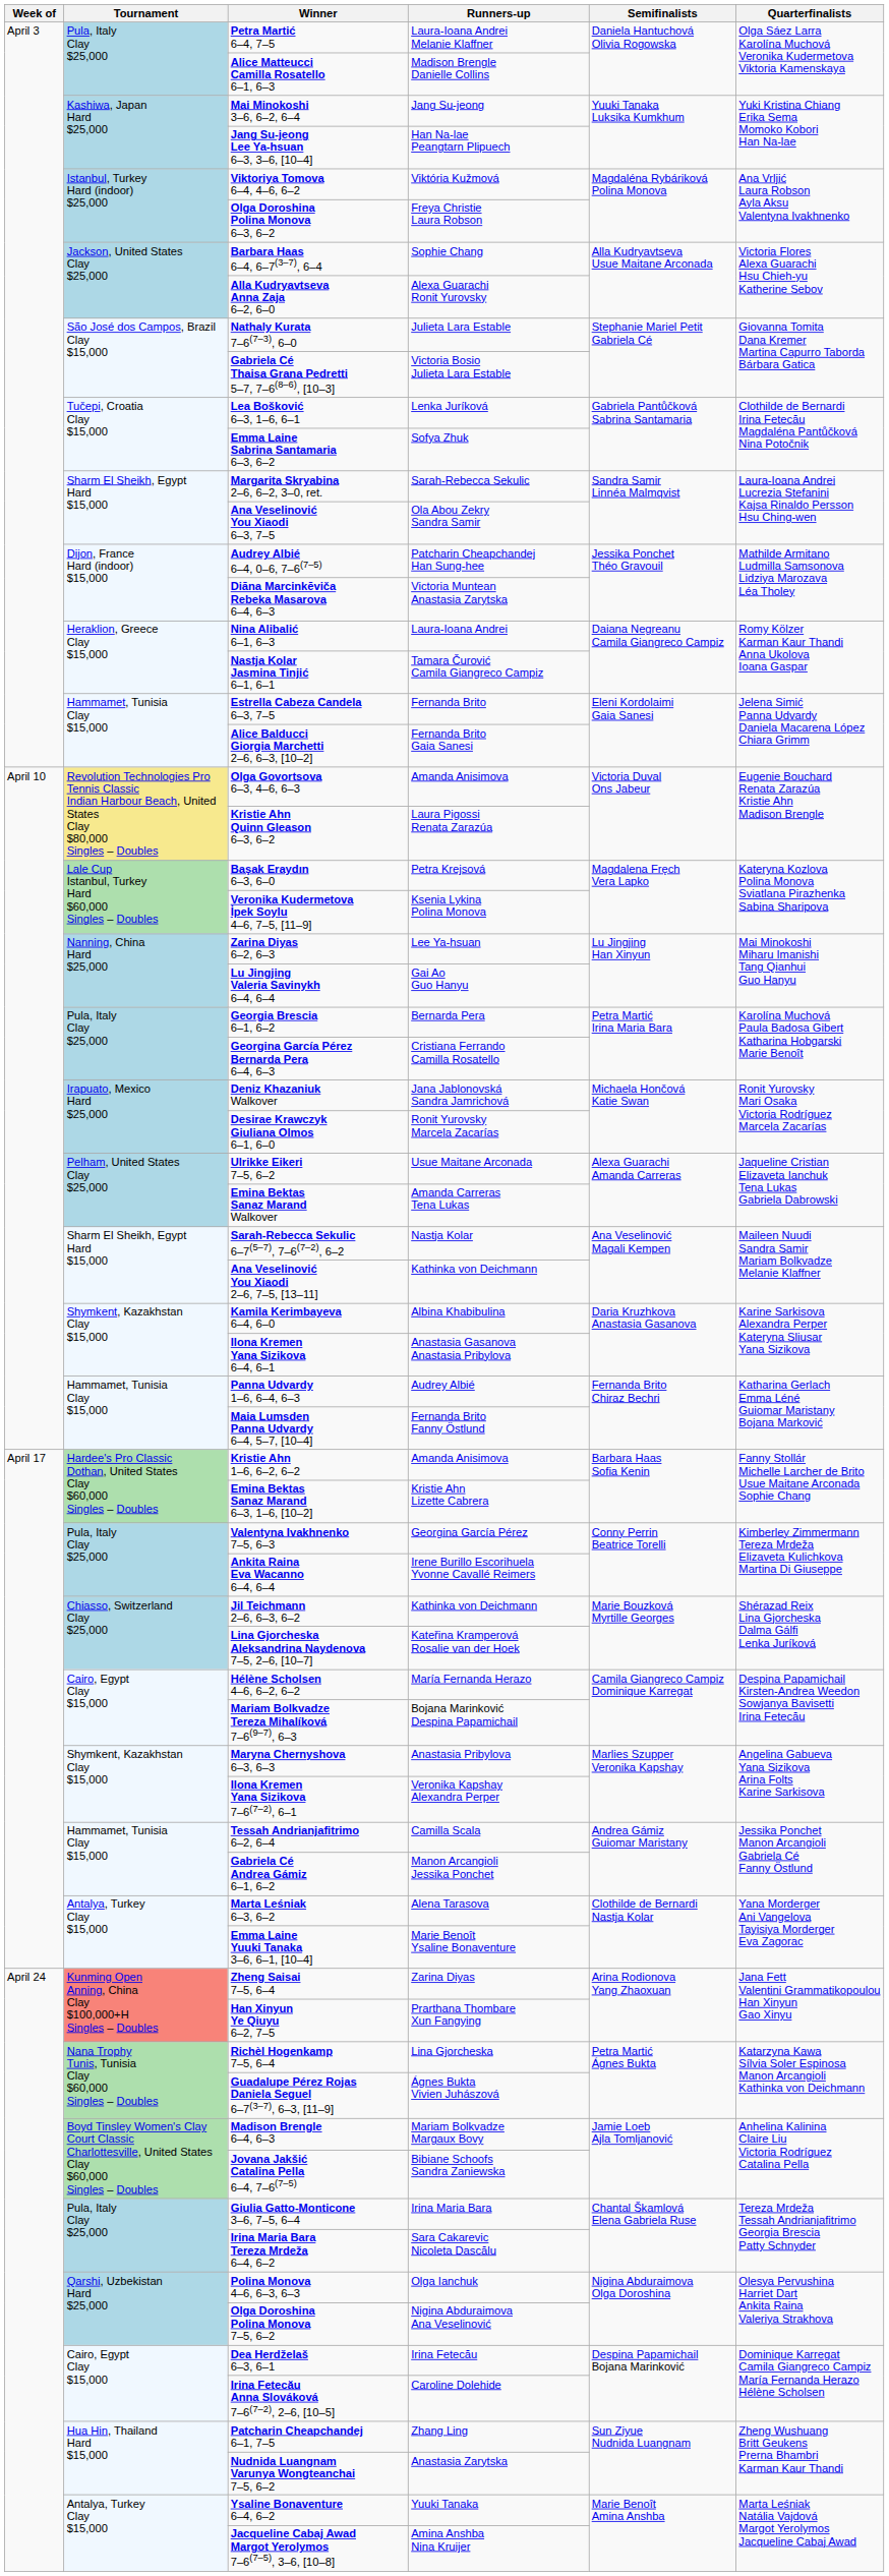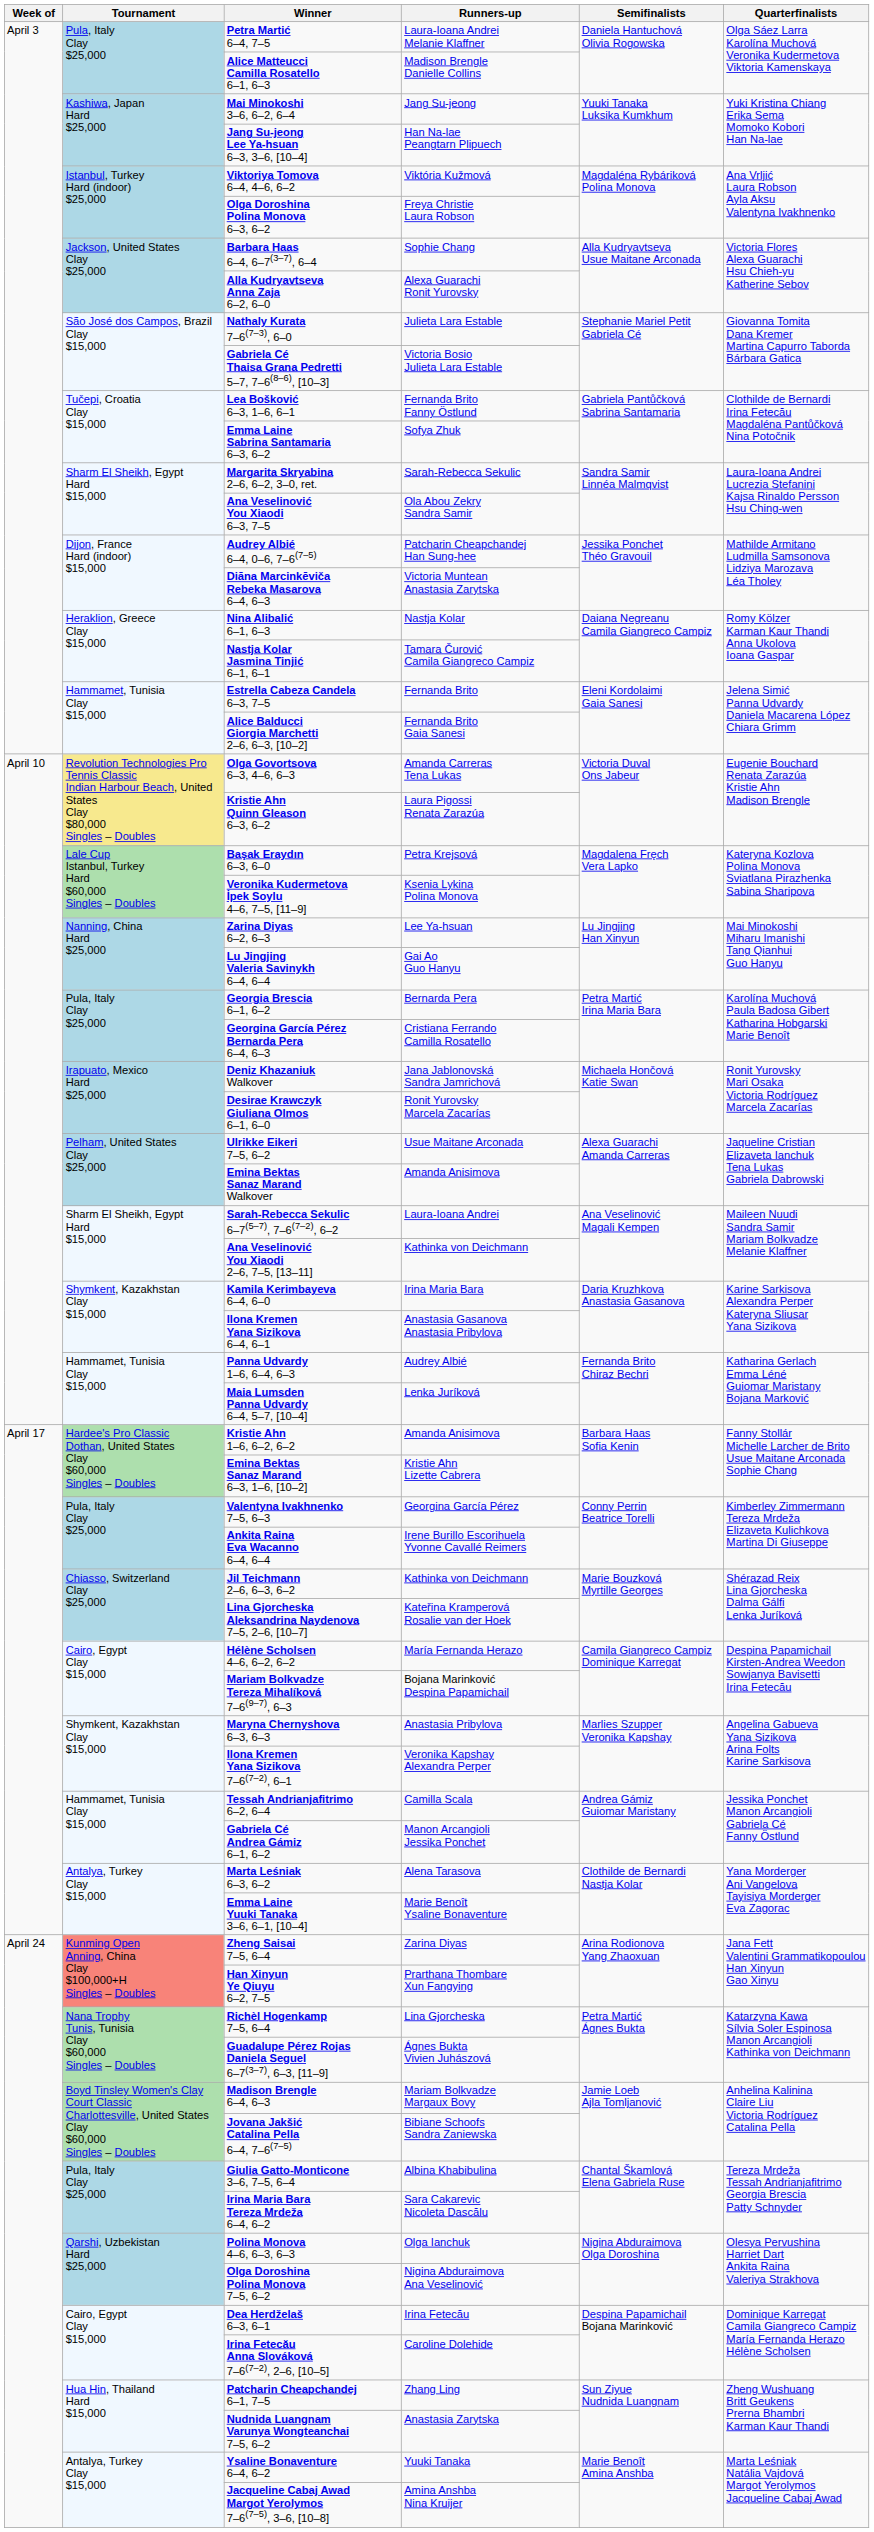Lea Bošković 6–3, 1–6, 6–1 | Runners-up: Lenka Juríková -> Fernanda Brito Fanny Östlund
Nina Alibalić 6–1, 6–3 | Runners-up: Laura-Ioana Andrei -> Nastja Kolar
Olga Govortsova 6–3, 4–6, 6–3 | Runners-up: Amanda Anisimova -> Amanda Carreras Tena Lukas
Emina Bektas Sanaz Marand Walkover | Runners-up: Amanda Carreras Tena Lukas -> Amanda Anisimova
Sarah-Rebecca Sekulic 6–7(5–7), 7–6(7–2), 6–2 | Runners-up: Nastja Kolar -> Laura-Ioana Andrei
Kamila Kerimbayeva 6–4, 6–0 | Runners-up: Albina Khabibulina -> Irina Maria Bara
Maia Lumsden Panna Udvardy 6–4, 5–7, [10–4] | Runners-up: Fernanda Brito Fanny Östlund -> Lenka Juríková
Giulia Gatto-Monticone 3–6, 7–5, 6–4 | Runners-up: Irina Maria Bara -> Albina Khabibulina
